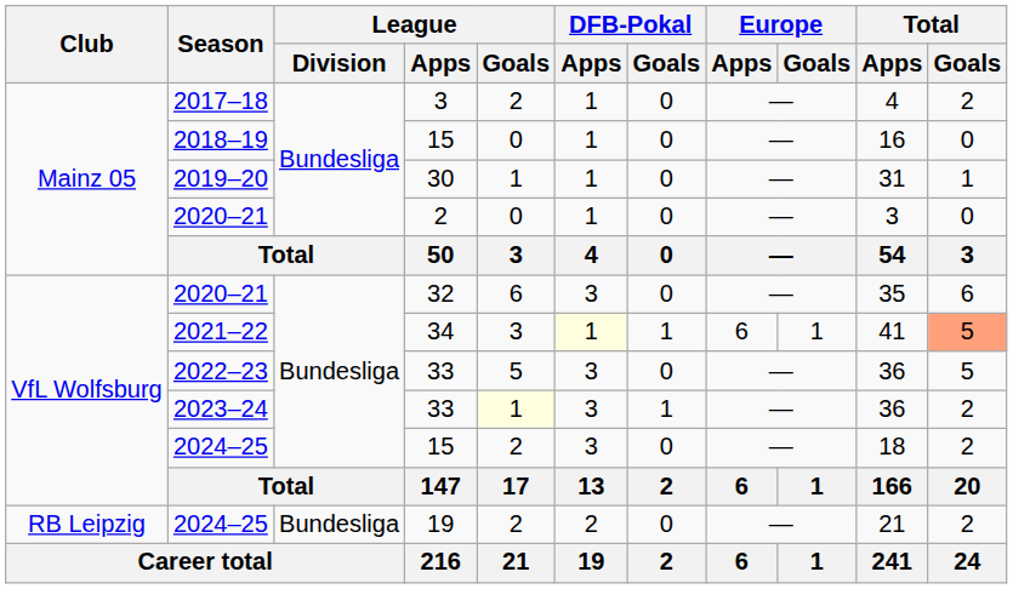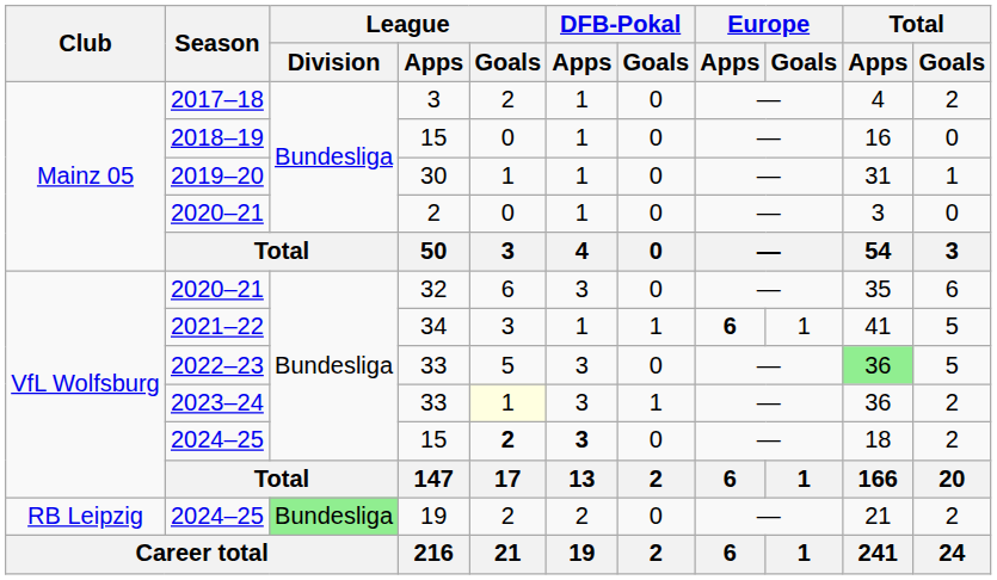2021–22 | DFB-Pokal / Apps: lightyellow background -> no background
2021–22 | Europe / Apps: normal -> bold
2021–22 | Total / Goals: lightsalmon background -> no background
2022–23 | Total / Apps: no background -> lightgreen background
2024–25 / 15 | League / Goals: normal -> bold
2024–25 / 15 | DFB-Pokal / Apps: normal -> bold
2024–25 / 19 | League / Division: no background -> lightgreen background
